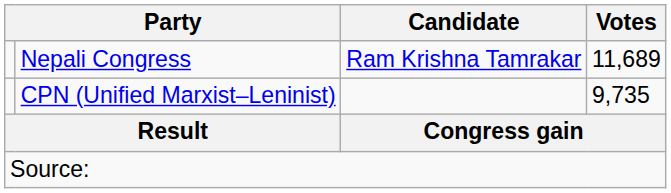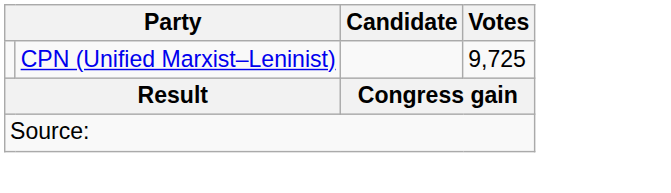- row: Nepali Congress | Ram Krishna Tamrakar | 11,689
CPN (Unified Marxist–Leninist) | Votes: 9,735 -> 9,725
